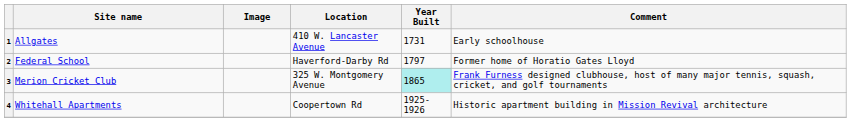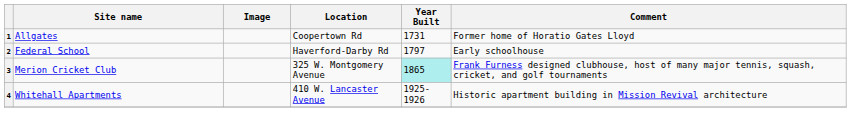1 | Location: 410 W. Lancaster Avenue -> Coopertown Rd
1 | Comment: Early schoolhouse -> Former home of Horatio Gates Lloyd
2 | Comment: Former home of Horatio Gates Lloyd -> Early schoolhouse
4 | Location: Coopertown Rd -> 410 W. Lancaster Avenue
